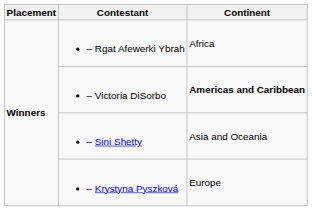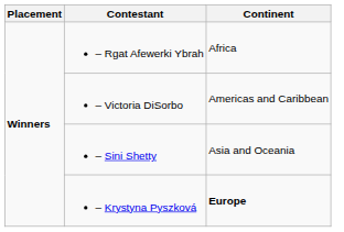– Victoria DiSorbo | Continent: bold -> normal
– Krystyna Pyszková | Continent: normal -> bold
